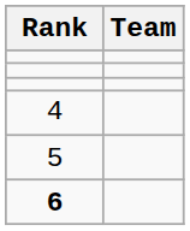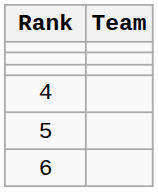row 7 | Rank: bold -> normal
